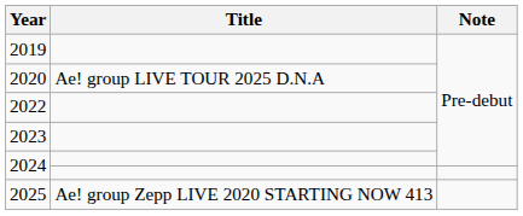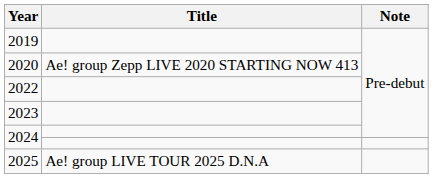2020 | Title: Ae! group LIVE TOUR 2025 D.N.A -> Ae! group Zepp LIVE 2020 STARTING NOW 413
2025 | Title: Ae! group Zepp LIVE 2020 STARTING NOW 413 -> Ae! group LIVE TOUR 2025 D.N.A
